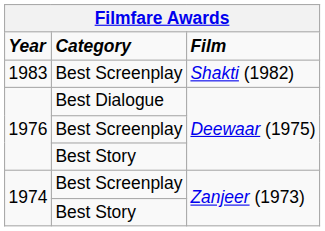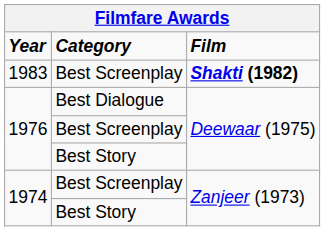1983 | Film: normal -> bold
